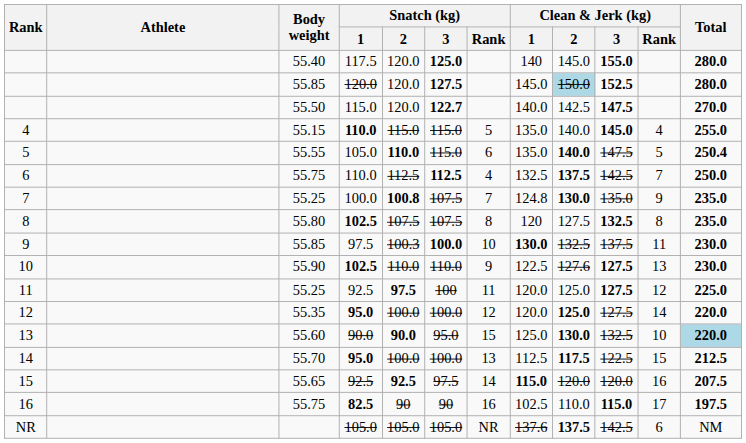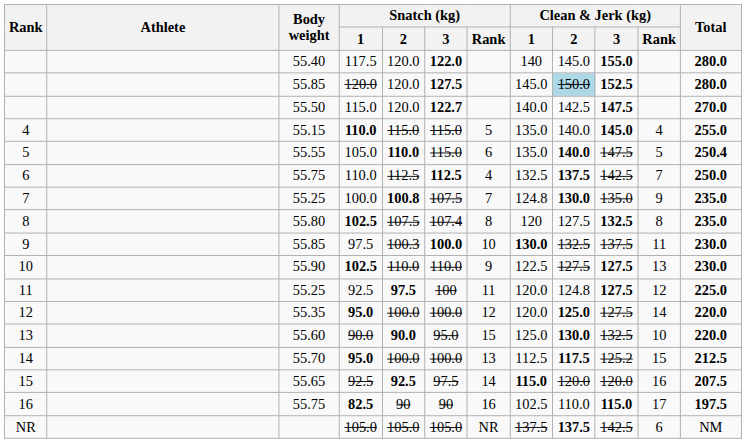row 3 | Snatch (kg) / 3: 125.0 -> 122.0
row 10 | Snatch (kg) / 3: 107.5 -> 107.4
row 12 | Clean & Jerk (kg) / 2: 127.6 -> 127.5
row 13 | Clean & Jerk (kg) / 2: 125.0 -> 124.8
row 15 | Total: lightblue background -> no background
row 16 | Clean & Jerk (kg) / 3: 122.5 -> 125.2
row 19 | Clean & Jerk (kg) / 1: 137.6 -> 137.5
